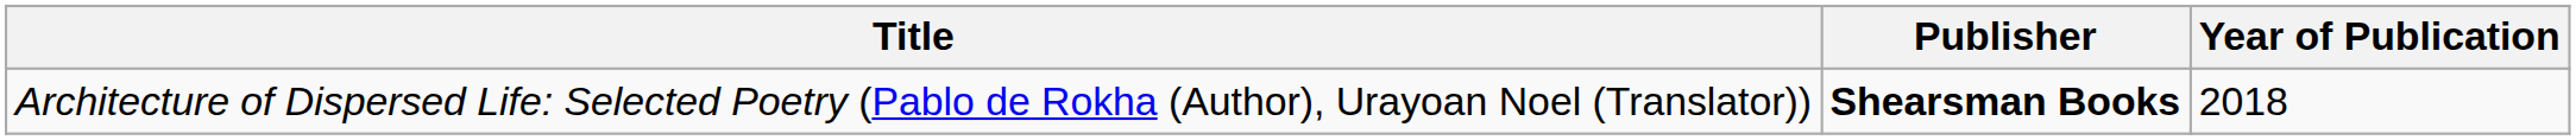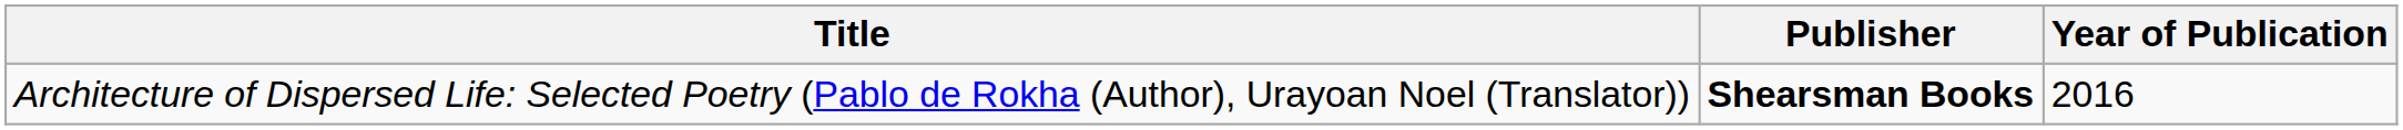row 2 | Year of Publication: 2018 -> 2016
